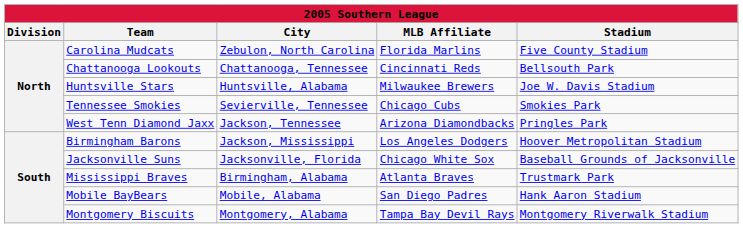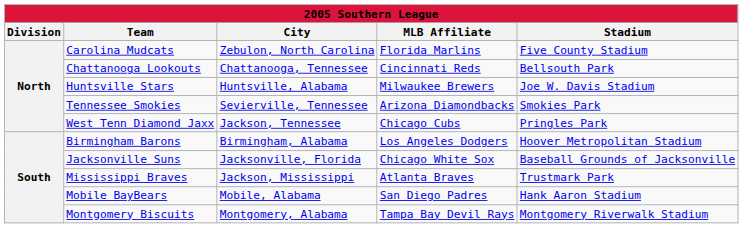Tennessee Smokies | MLB Affiliate: Chicago Cubs -> Arizona Diamondbacks
West Tenn Diamond Jaxx | MLB Affiliate: Arizona Diamondbacks -> Chicago Cubs
Birmingham Barons | City: Jackson, Mississippi -> Birmingham, Alabama
Mississippi Braves | City: Birmingham, Alabama -> Jackson, Mississippi
